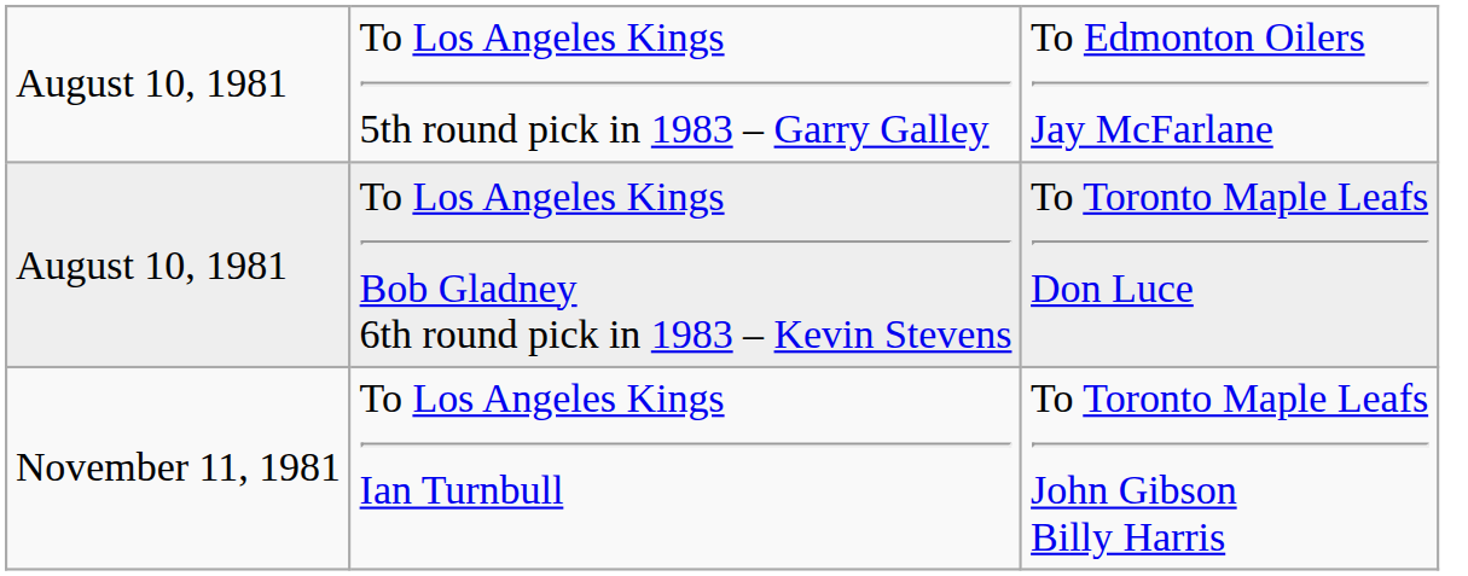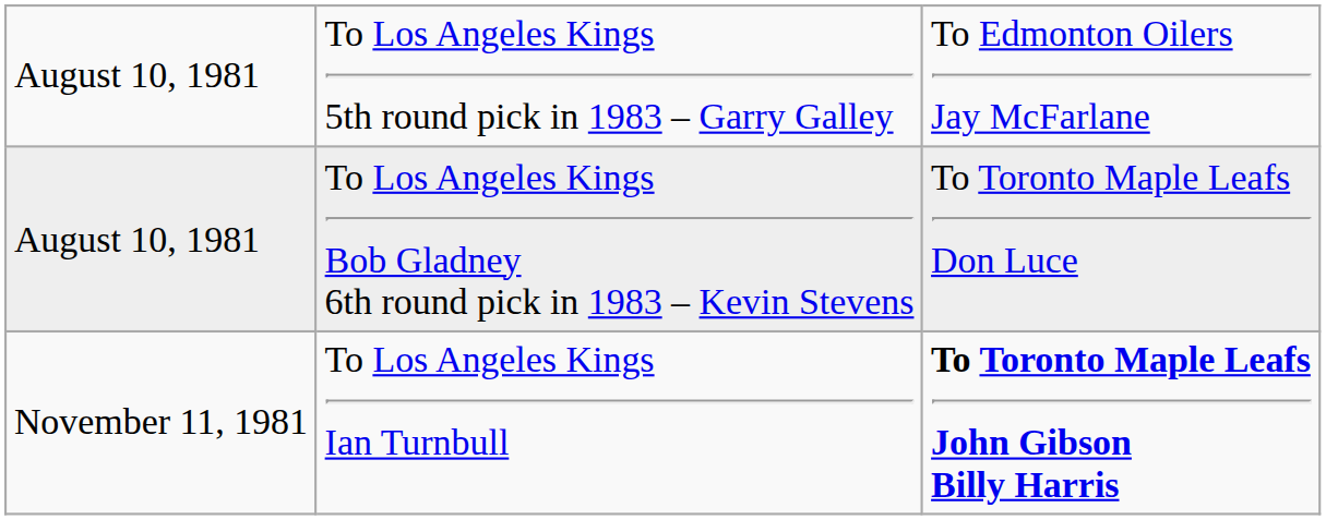November 11, 1981 | column 3: normal -> bold
